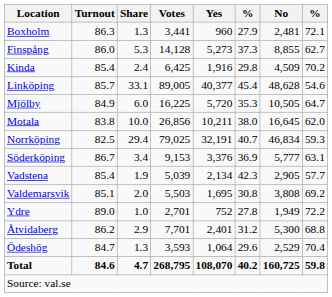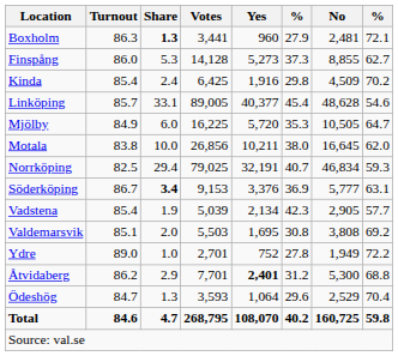Boxholm | Share: normal -> bold
Söderköping | Share: normal -> bold
Åtvidaberg | Yes: normal -> bold
